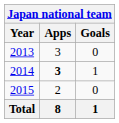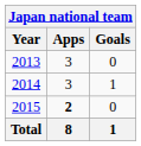2014 | Apps: bold -> normal
2015 | Apps: normal -> bold
